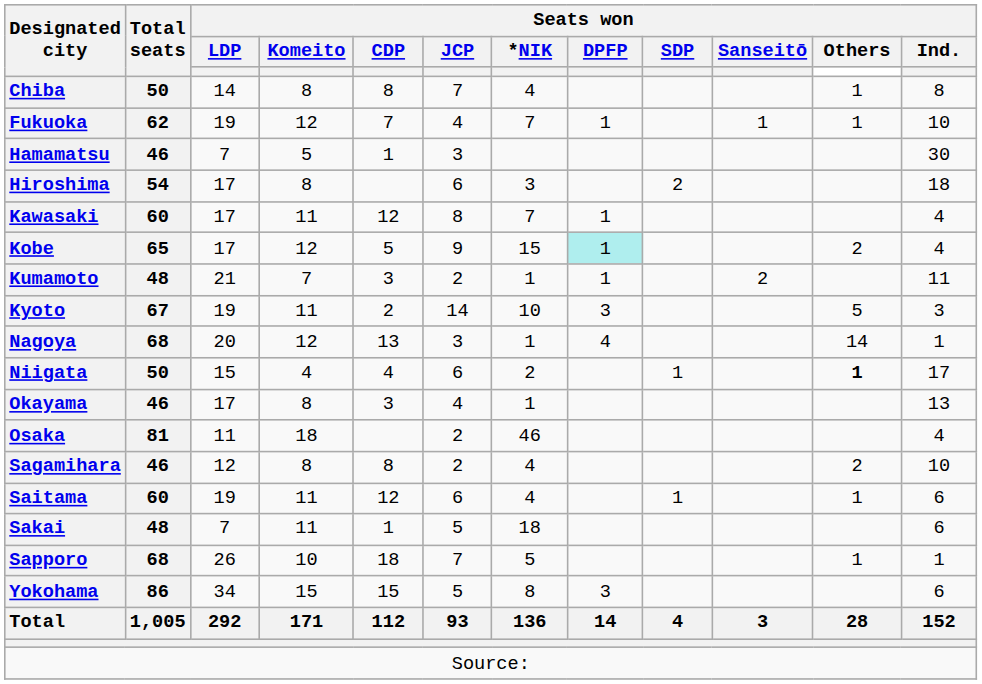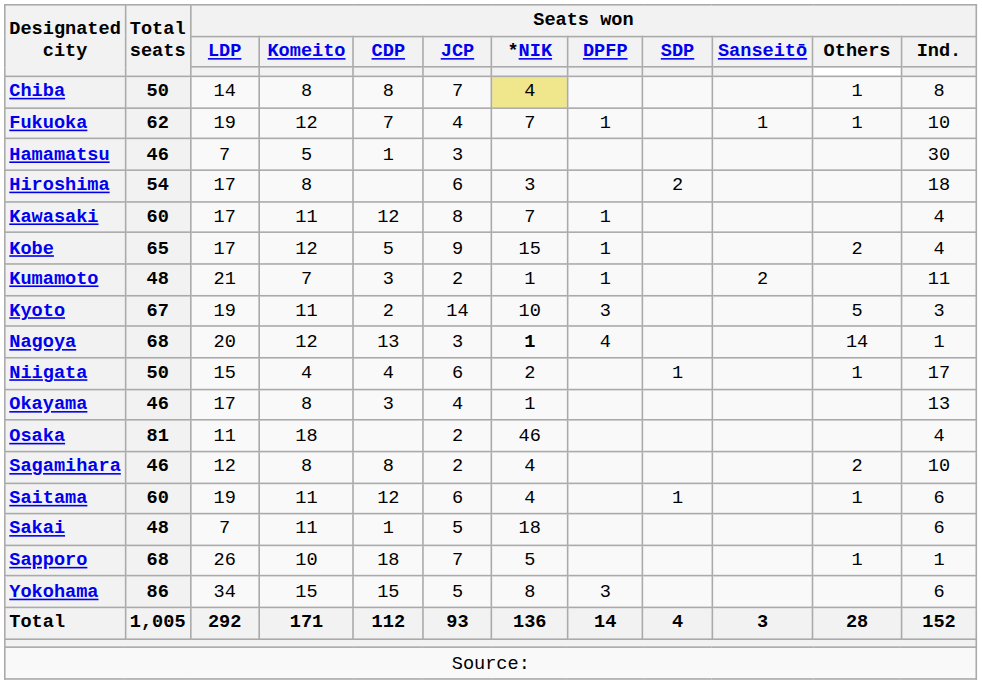Chiba | Seats won / *NIK: no background -> khaki background
Kobe | Seats won / DPFP: paleturquoise background -> no background
Nagoya | Seats won / *NIK: normal -> bold
Niigata | Seats won / Others: bold -> normal
